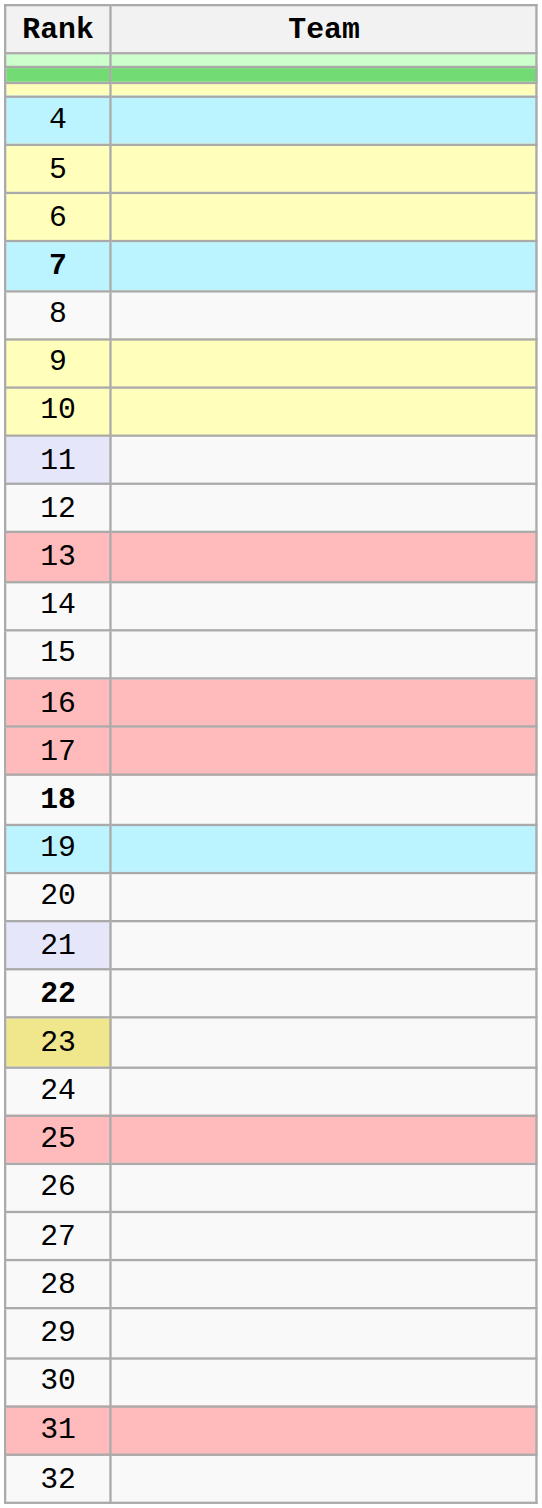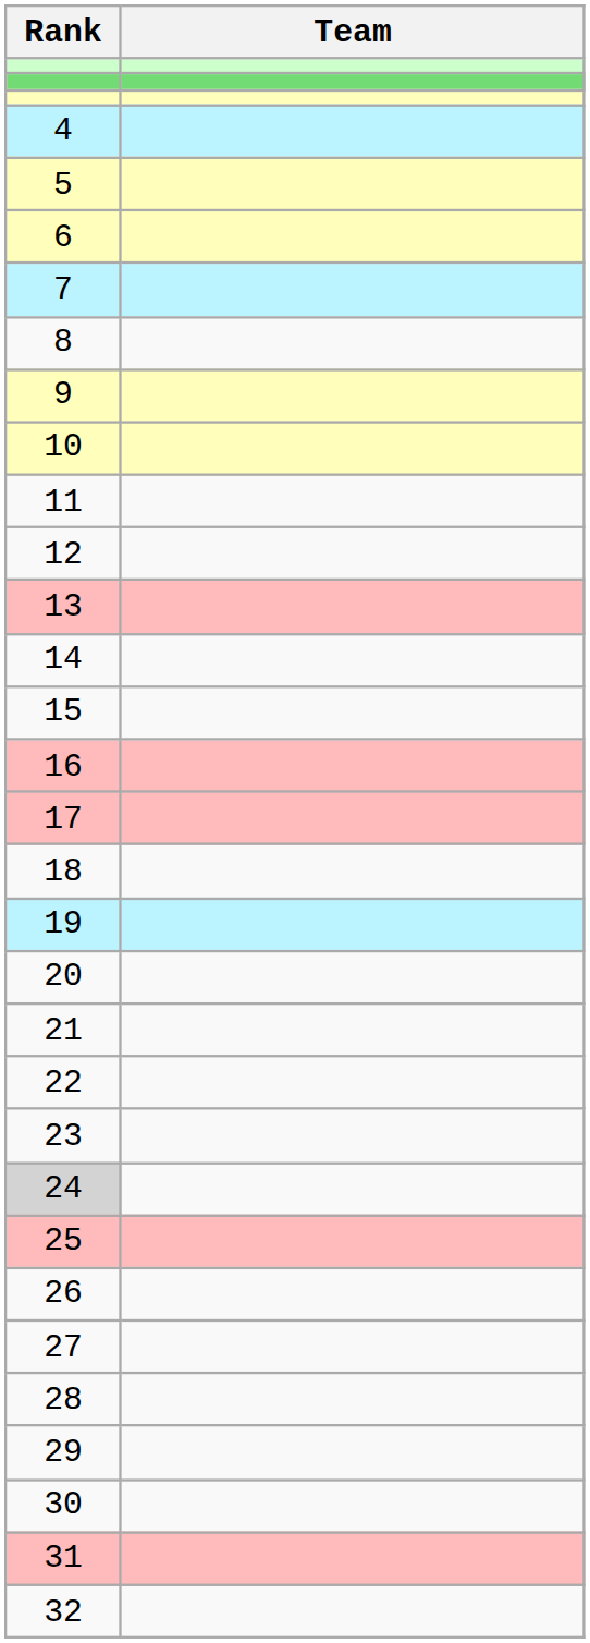row 8 | Rank: bold -> normal
row 12 | Rank: lavender background -> no background
row 19 | Rank: bold -> normal
row 22 | Rank: lavender background -> no background
row 23 | Rank: bold -> normal
row 24 | Rank: khaki background -> no background
row 25 | Rank: no background -> lightgrey background
